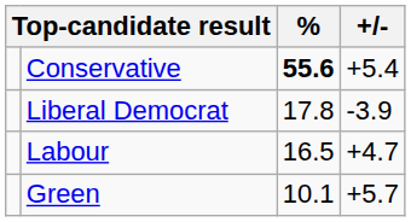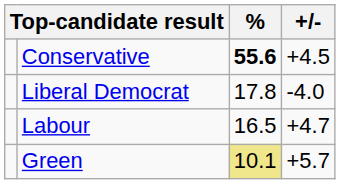Conservative | +/-: +5.4 -> +4.5
Liberal Democrat | +/-: -3.9 -> -4.0
Green | %: no background -> khaki background
